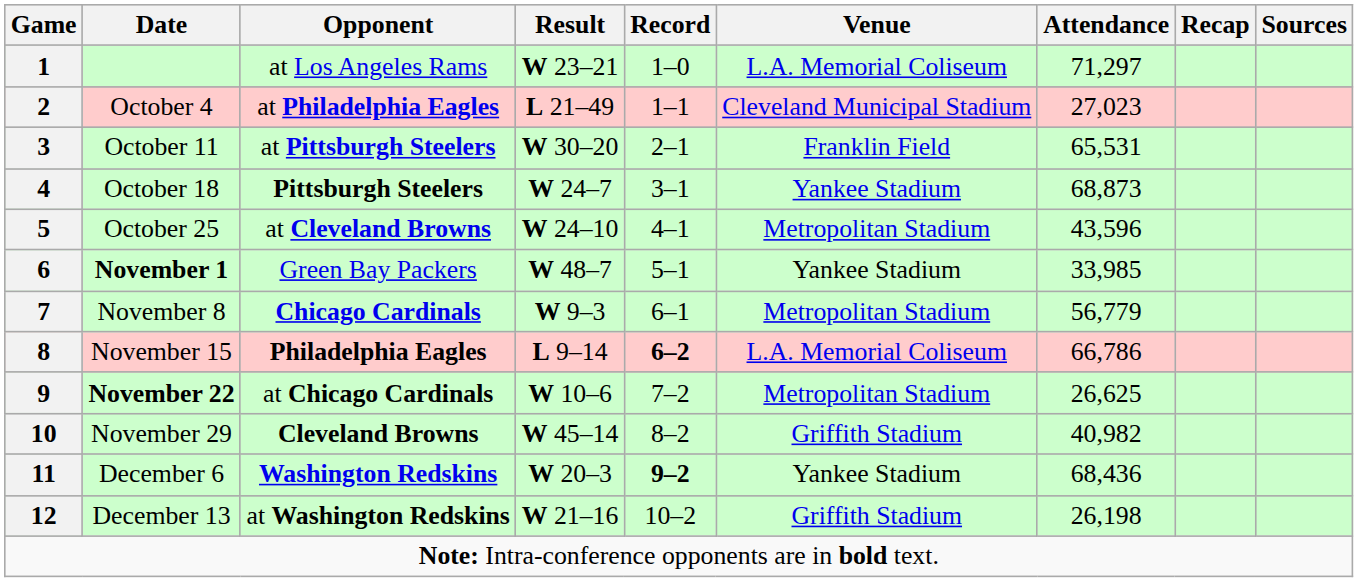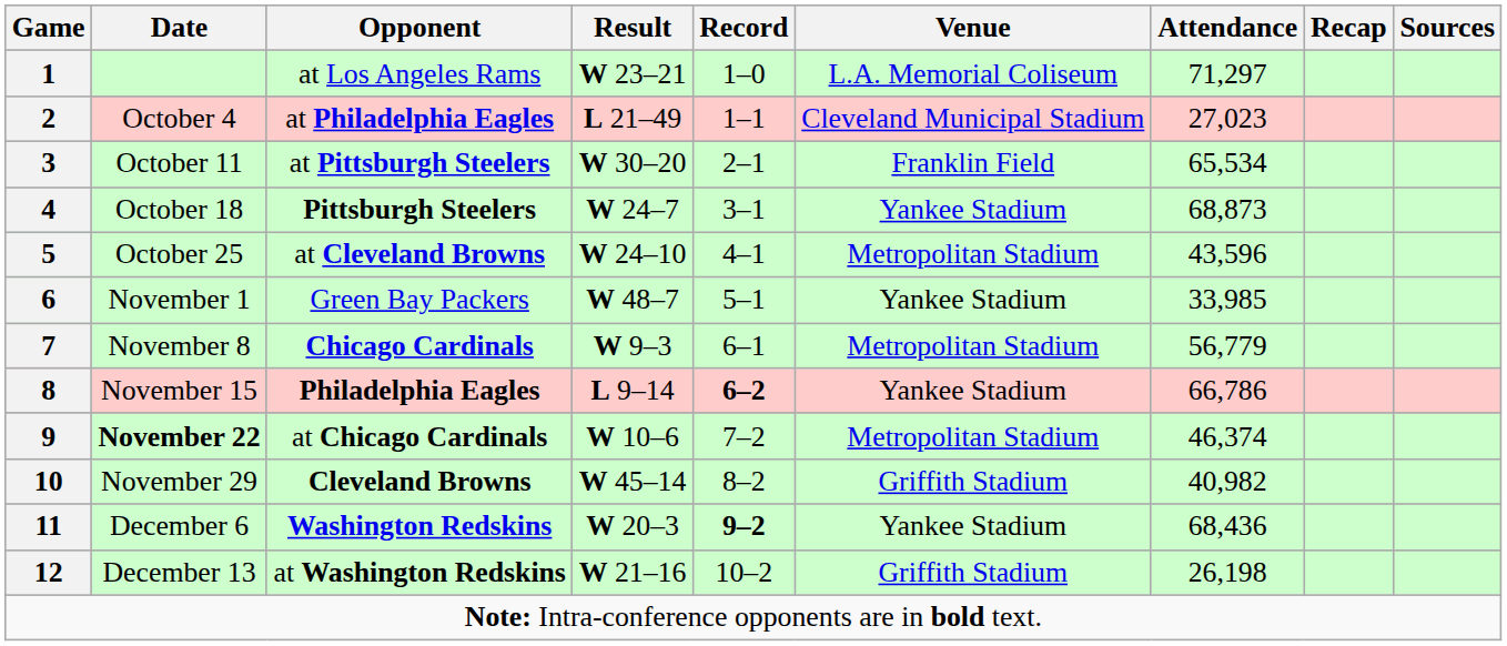3 | Attendance: 65,531 -> 65,534
6 | Date: bold -> normal
8 | Venue: L.A. Memorial Coliseum -> Yankee Stadium
9 | Attendance: 26,625 -> 46,374
